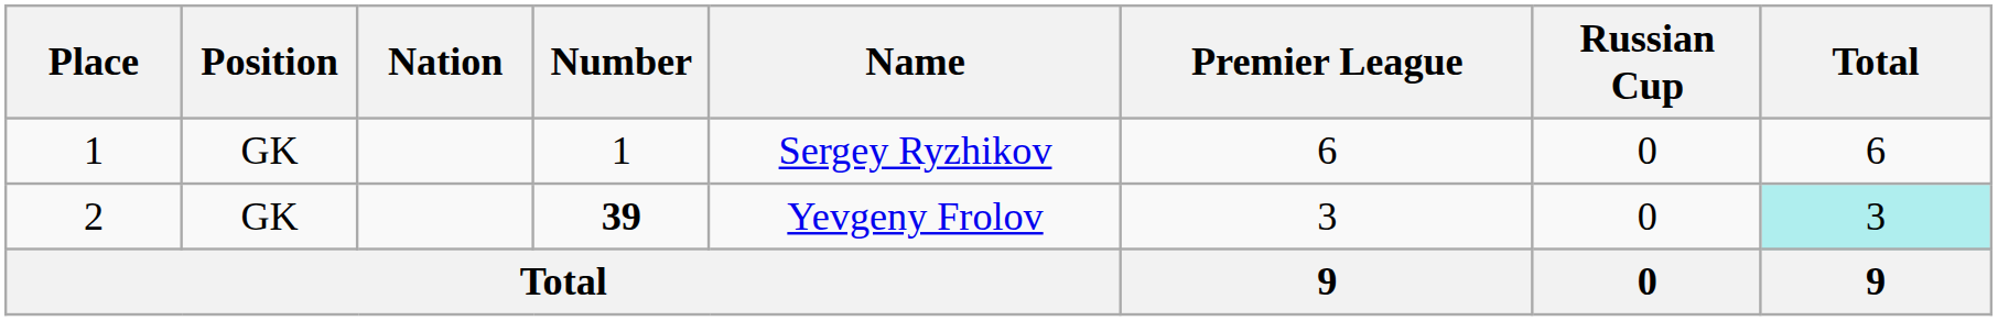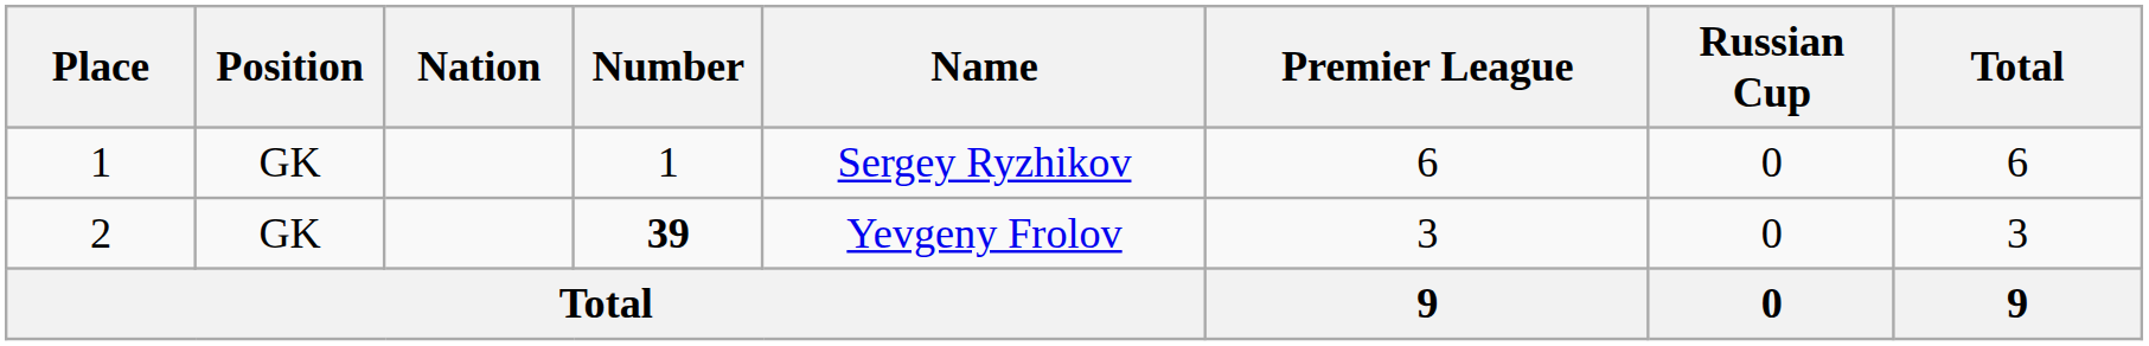2 | Total: paleturquoise background -> no background
